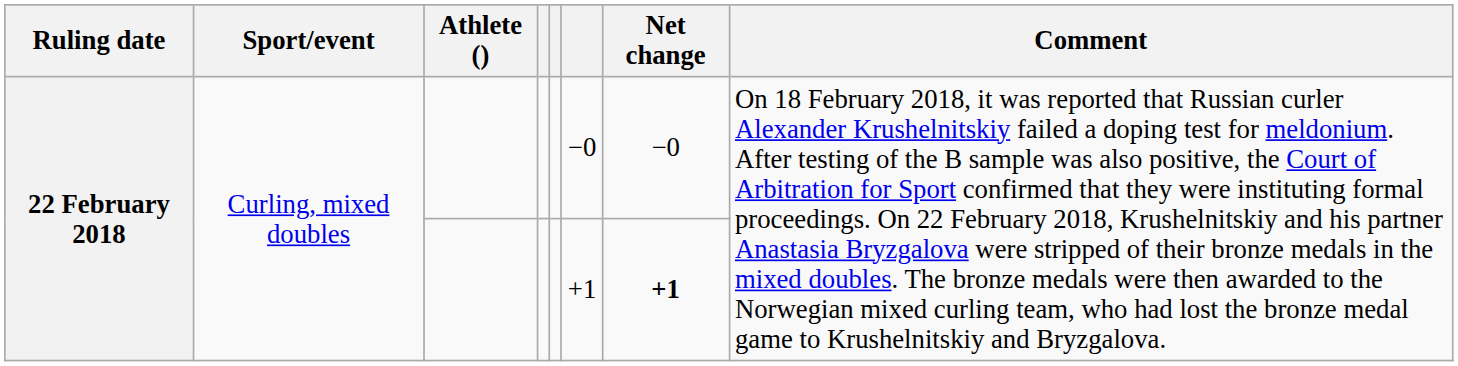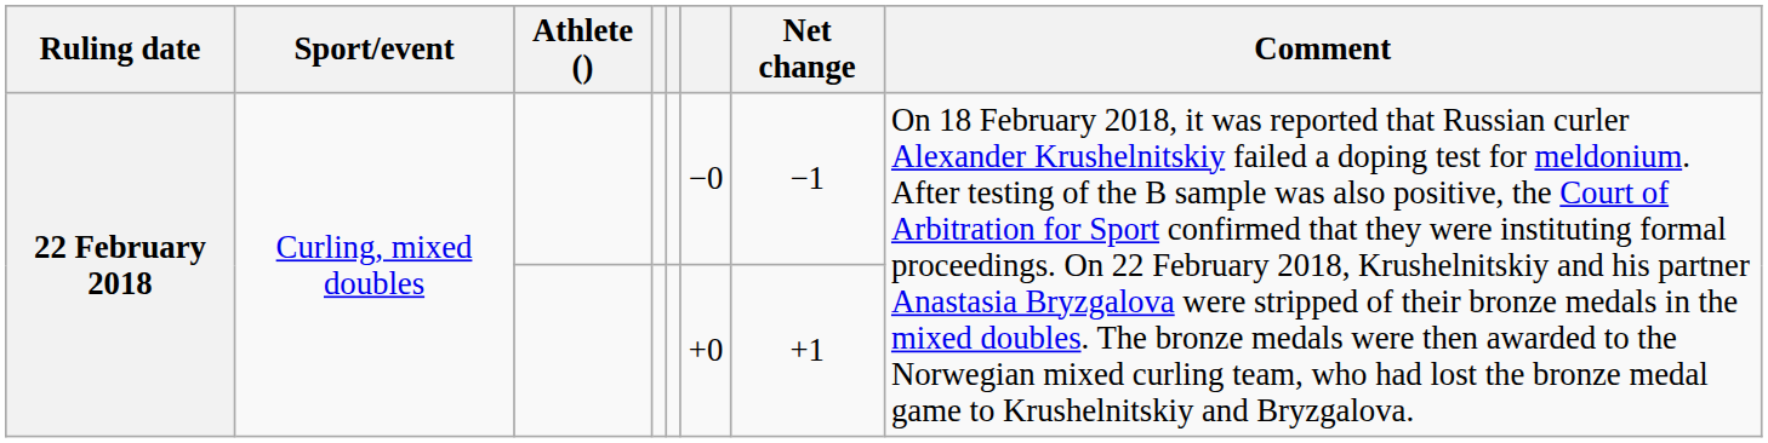row 2 | Net change: −0 -> −1
row 3 | column 6: +1 -> +0
row 3 | Net change: bold -> normal
